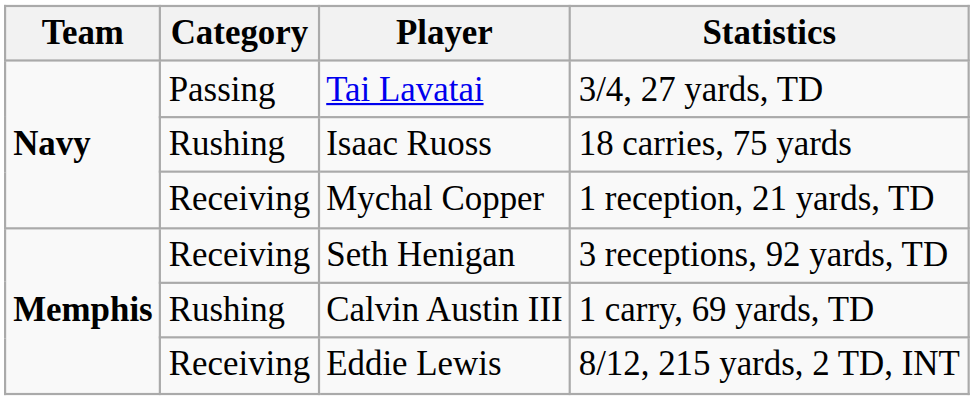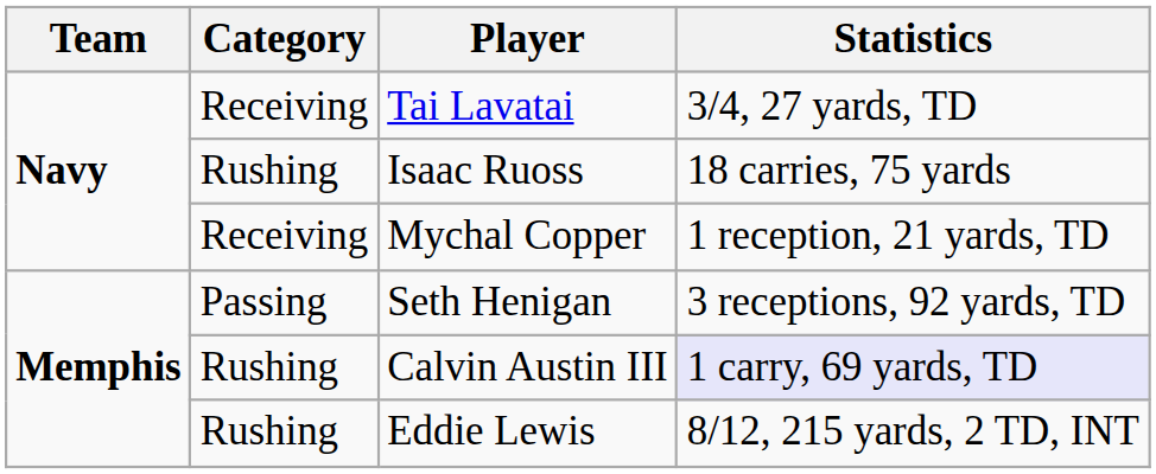Tai Lavatai | Category: Passing -> Receiving
Seth Henigan | Category: Receiving -> Passing
Calvin Austin III | Statistics: no background -> lavender background
Eddie Lewis | Category: Receiving -> Rushing
